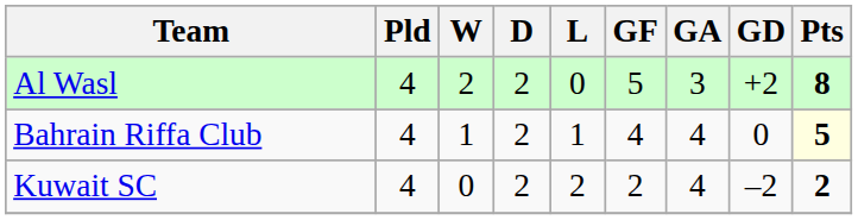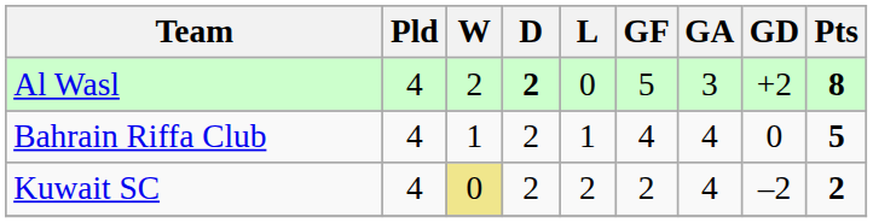Al Wasl | D: normal -> bold
Bahrain Riffa Club | Pts: lightyellow background -> no background
Kuwait SC | W: no background -> khaki background
